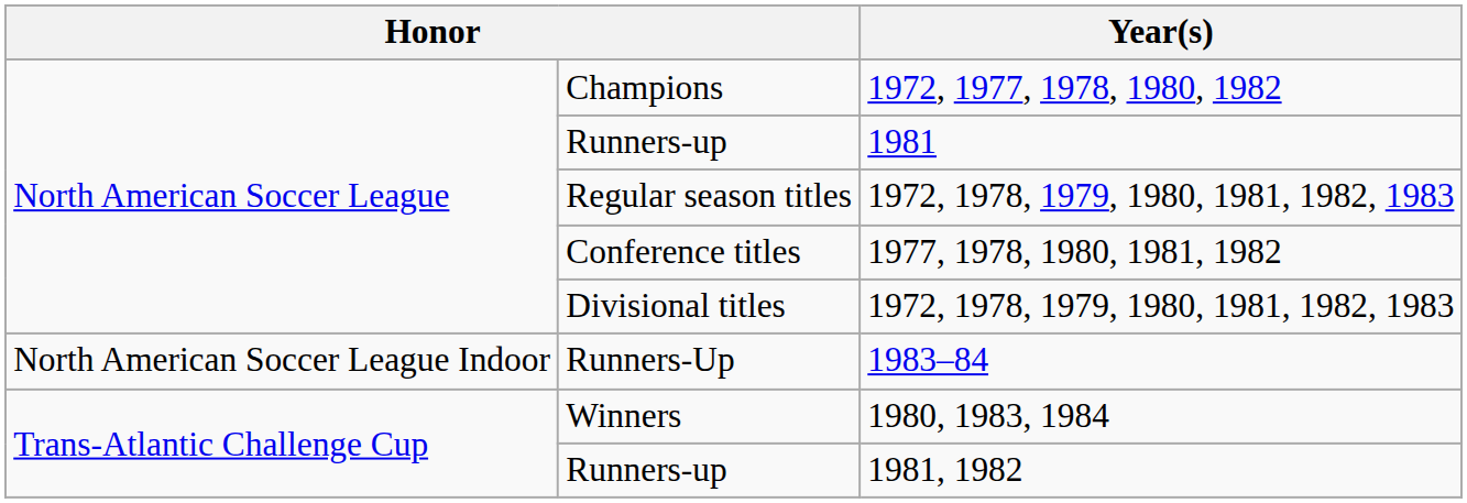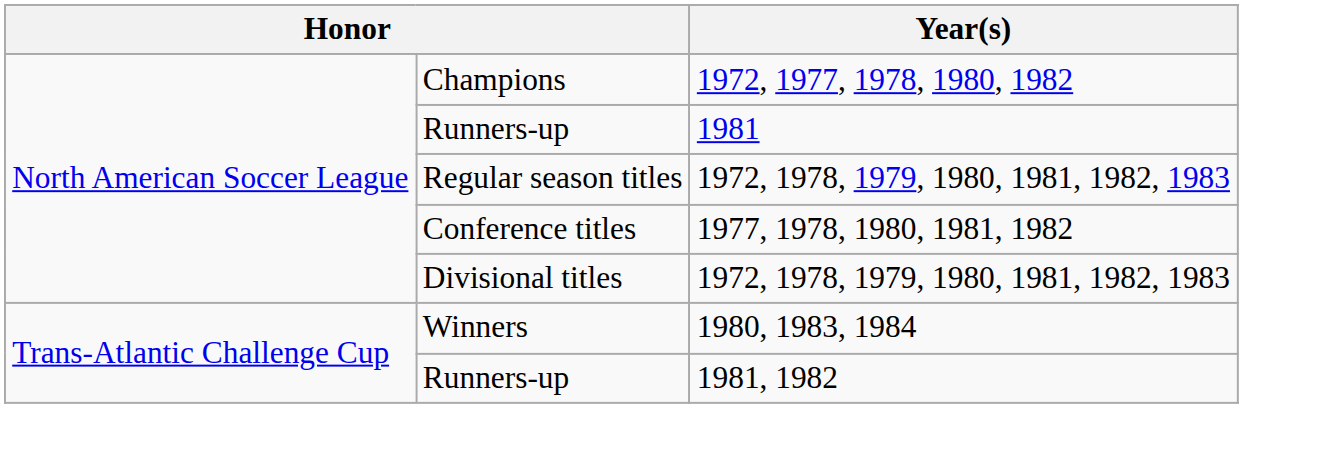- row: North American Soccer League Indoor | Runners-Up | 1983–84
